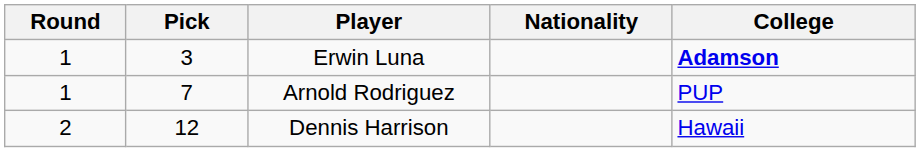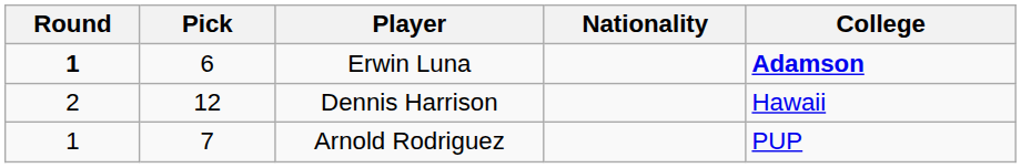Erwin Luna | Round: normal -> bold
Erwin Luna | Pick: 3 -> 6
rows swapped: Arnold Rodriguez <-> Dennis Harrison
